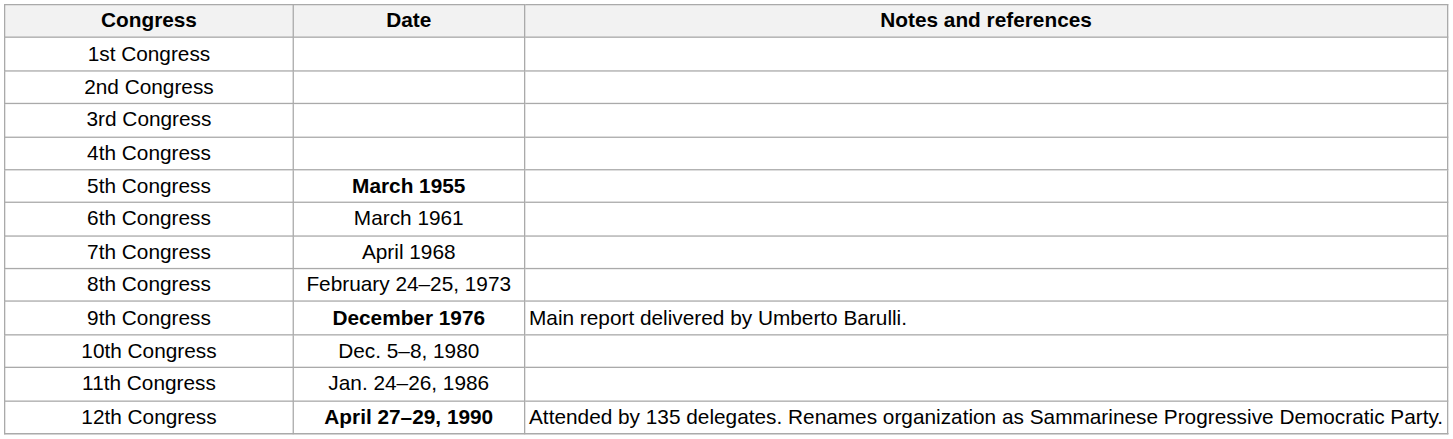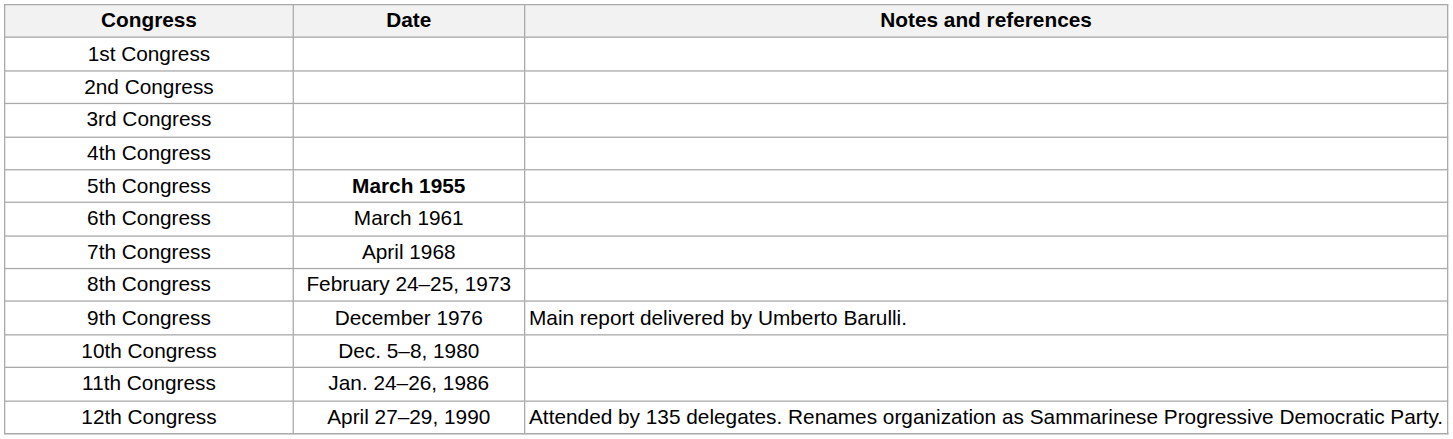9th Congress | Date: bold -> normal
12th Congress | Date: bold -> normal
